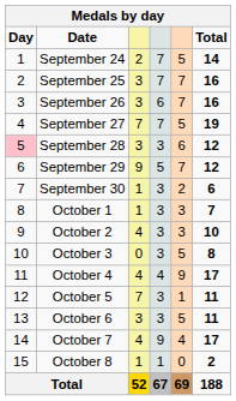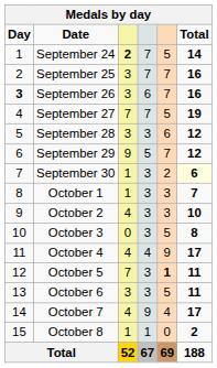September 24 | column 3: normal -> bold
September 26 | Day: normal -> bold
September 28 | Day: pink background -> no background
September 30 | Total: no background -> lightyellow background
October 5 | column 5: normal -> bold
